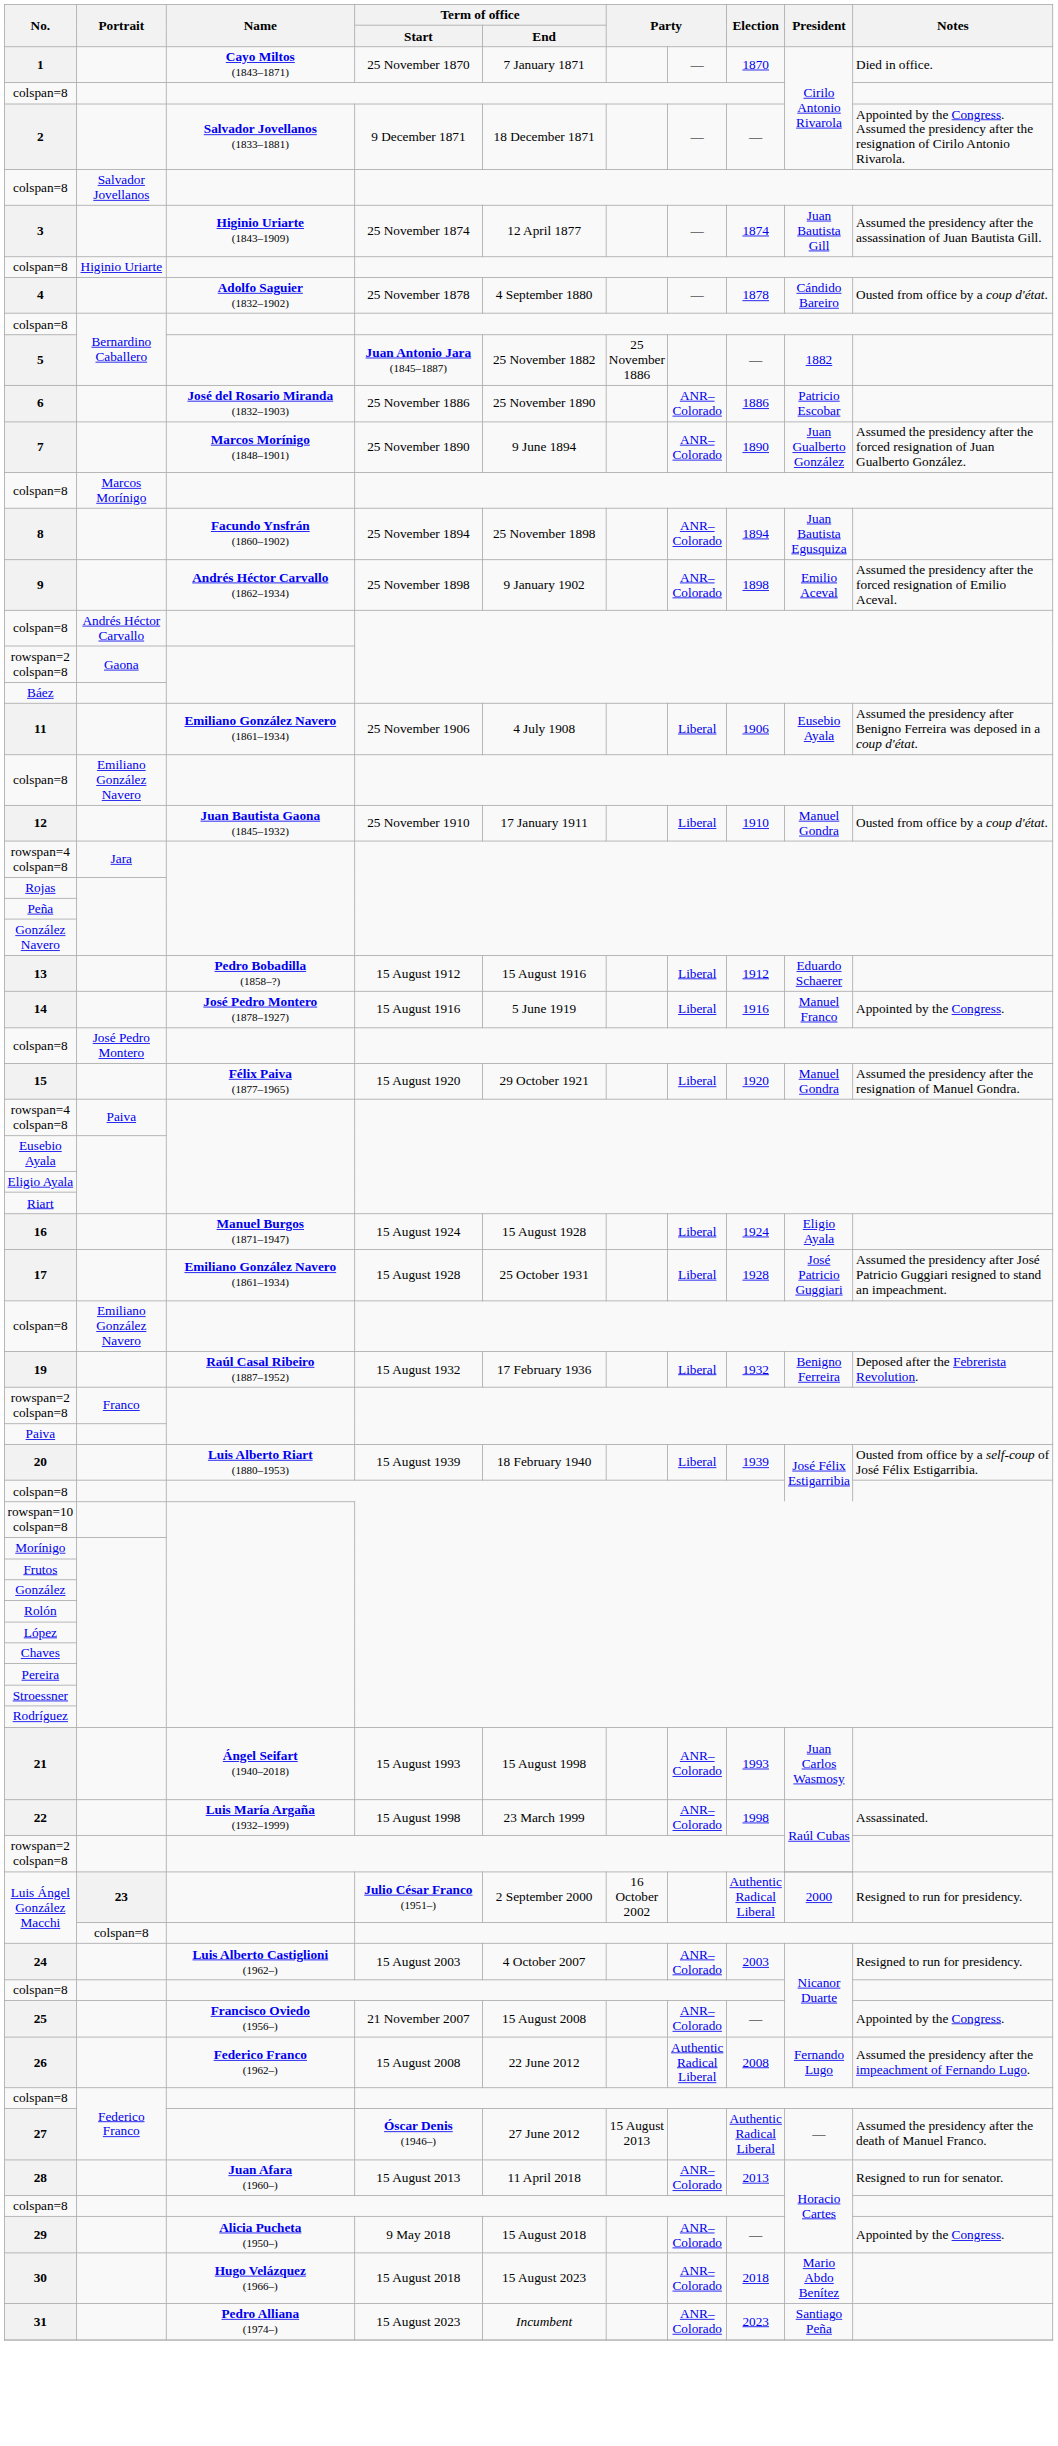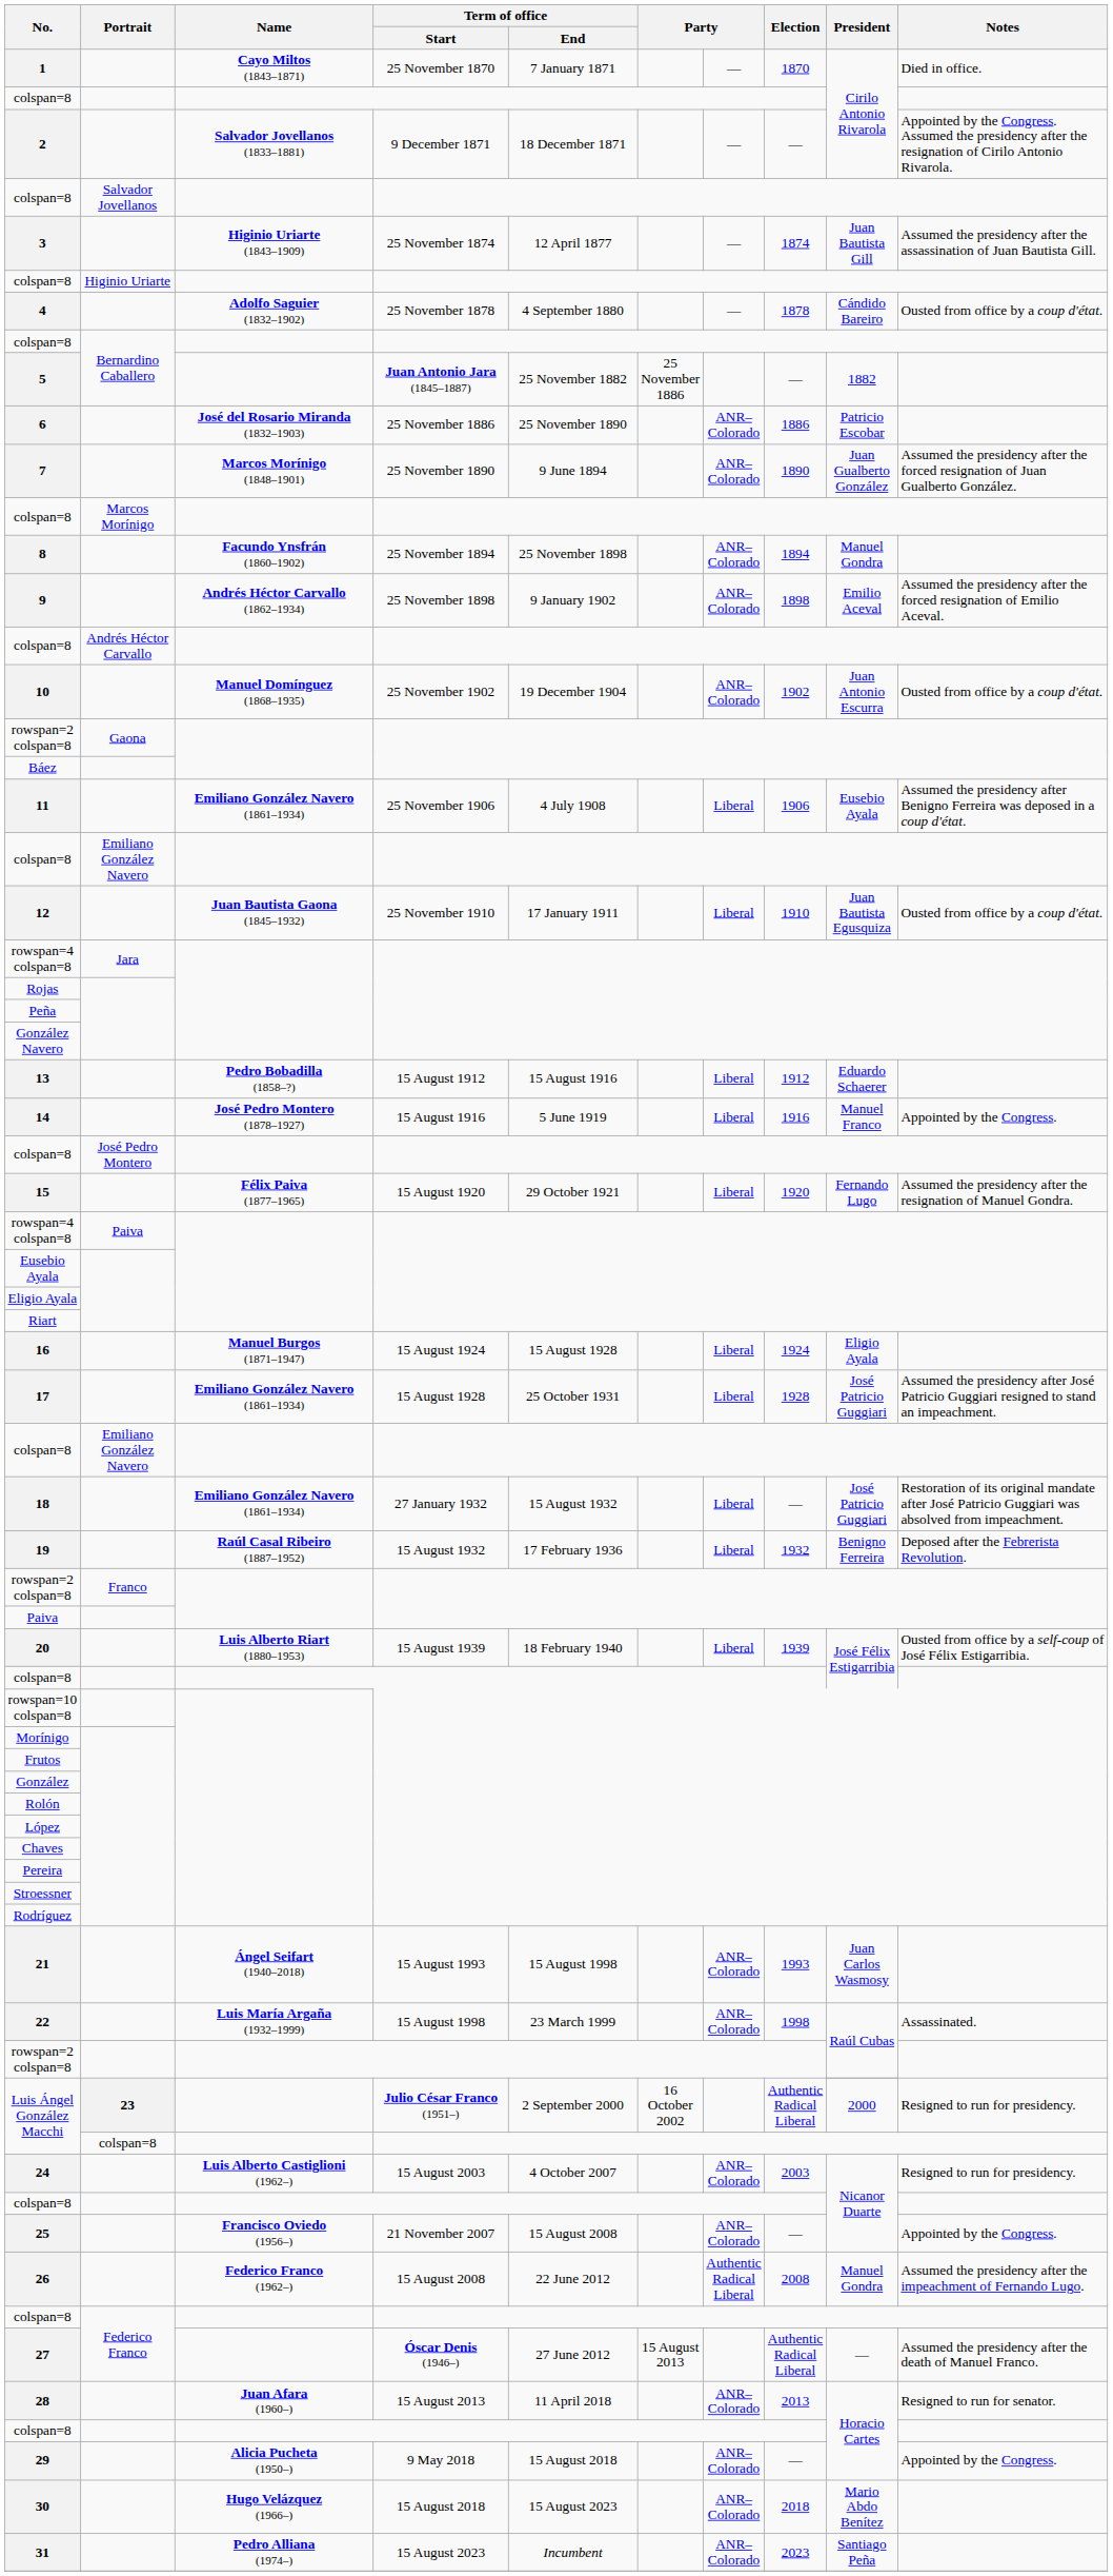8 | President: Juan Bautista Egusquiza -> Manuel Gondra
+ row: 10 | Manuel Domínguez (1868–1935) | 25 November 1902 | 19 December 1904 | ANR–Colorado | 1902 | Juan Antonio Escurra | Ousted from office by a coup d'état.
12 | President: Manuel Gondra -> Juan Bautista Egusquiza
15 | President: Manuel Gondra -> Fernando Lugo
+ row: 18 | Emiliano González Navero (1861–1934) | 27 January 1932 | 15 August 1932 | Liberal | — | José Patricio Guggiari | Restoration of its original mandate after José Patricio Guggiari was absolved from impeachment.
26 | President: Fernando Lugo -> Manuel Gondra
